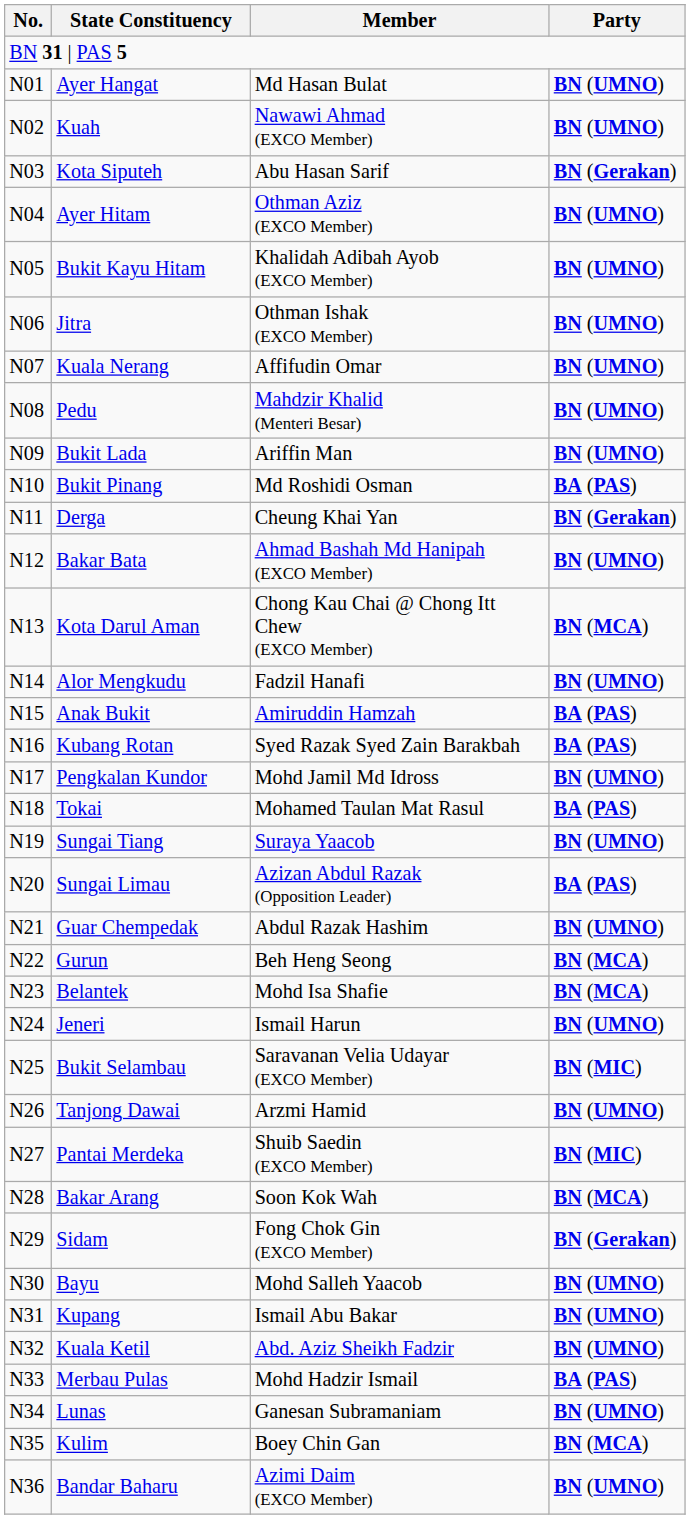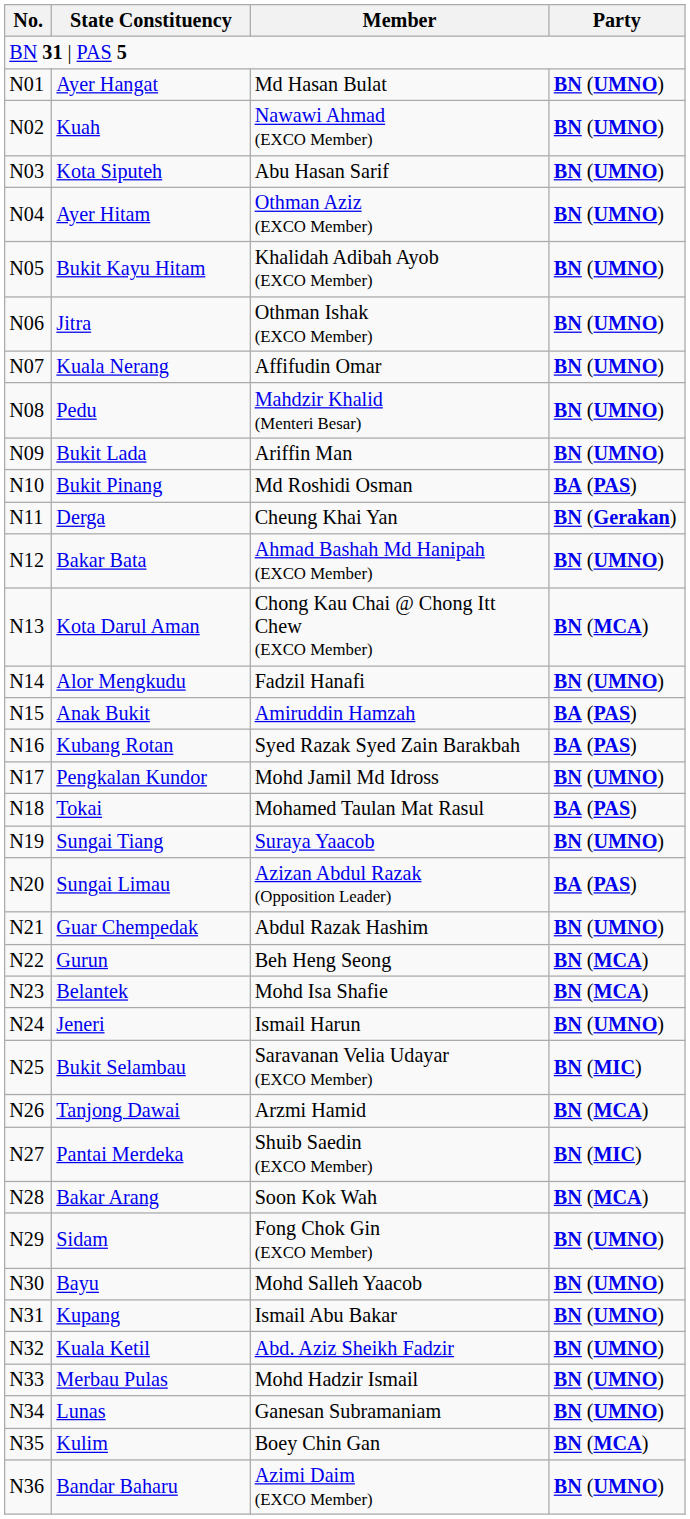Kota Siputeh | Party: BN (Gerakan) -> BN (UMNO)
Tanjong Dawai | Party: BN (UMNO) -> BN (MCA)
Sidam | Party: BN (Gerakan) -> BN (UMNO)
Merbau Pulas | Party: BA (PAS) -> BN (UMNO)
